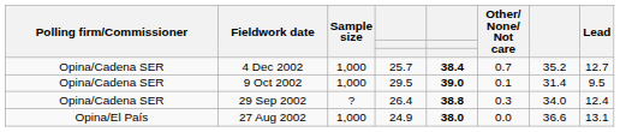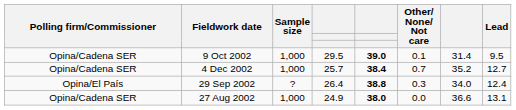rows swapped: 4 Dec 2002 <-> 9 Oct 2002
29 Sep 2002 | Polling firm/Commissioner: Opina/Cadena SER -> Opina/El País
27 Aug 2002 | Polling firm/Commissioner: Opina/El País -> Opina/Cadena SER
